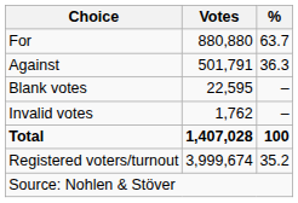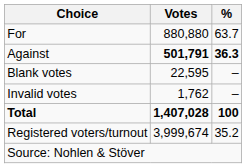Against | Votes: normal -> bold
Against | %: normal -> bold
